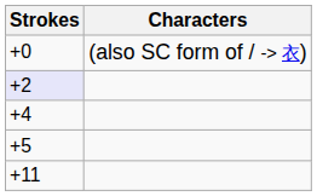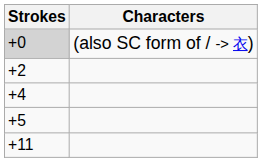+0 | Strokes: no background -> lightgrey background
+2 | Strokes: lavender background -> no background
